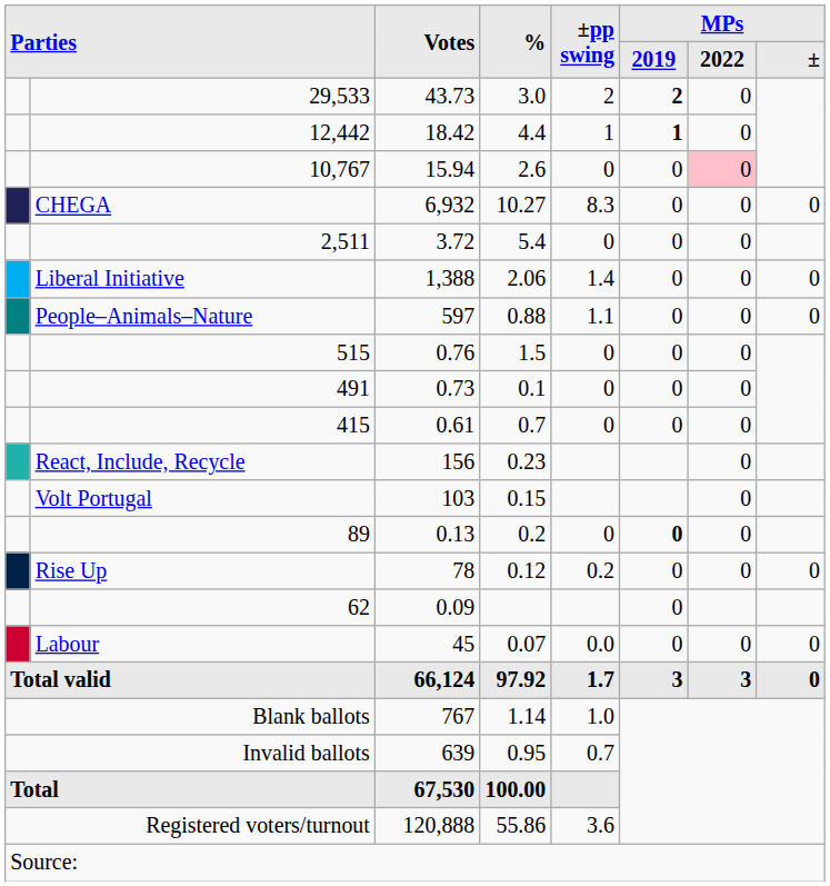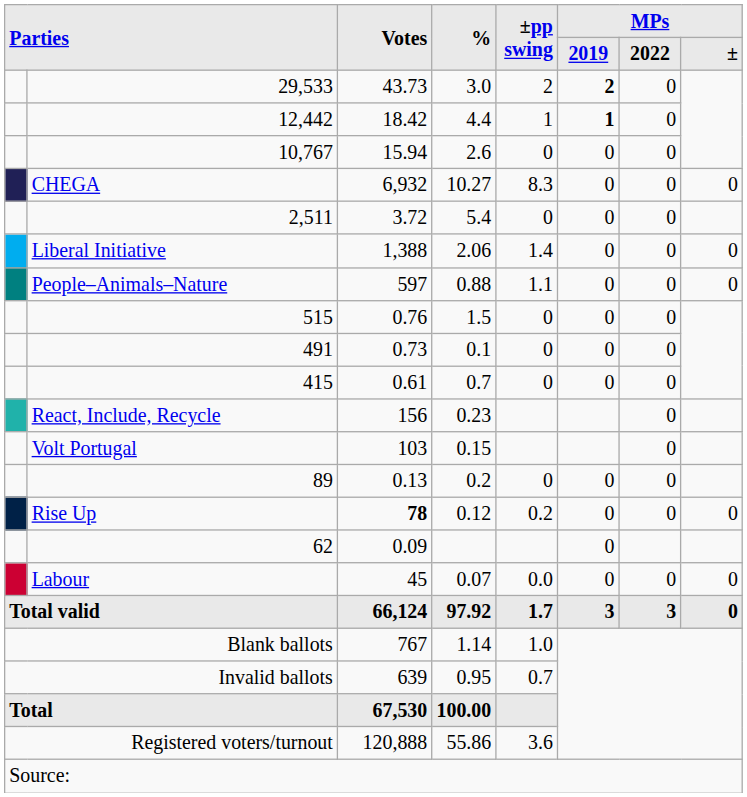10,767 | MPs / 2022: pink background -> no background
89 | MPs / 2019: bold -> normal
Rise Up | Votes: normal -> bold
